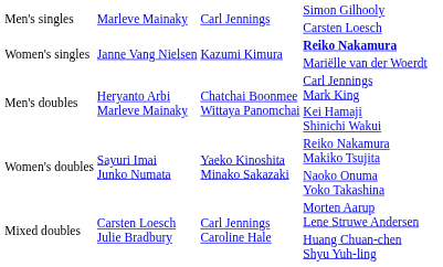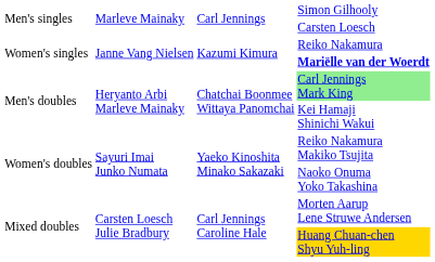Reiko Nakamura | column 4: bold -> normal
Mariëlle van der Woerdt | column 4: normal -> bold
Carl Jennings Mark King | column 4: no background -> lightgreen background
Huang Chuan-chen Shyu Yuh-ling | column 4: no background -> gold background
